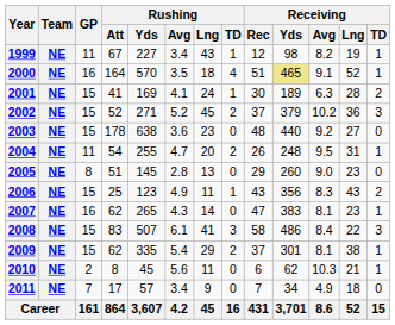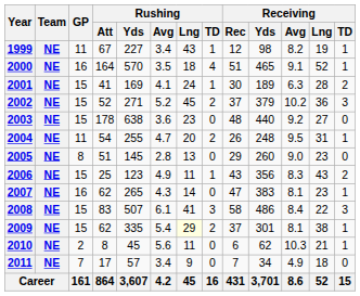2000 | Receiving / Yds: khaki background -> no background
2009 | Rushing / Lng: no background -> lightyellow background
